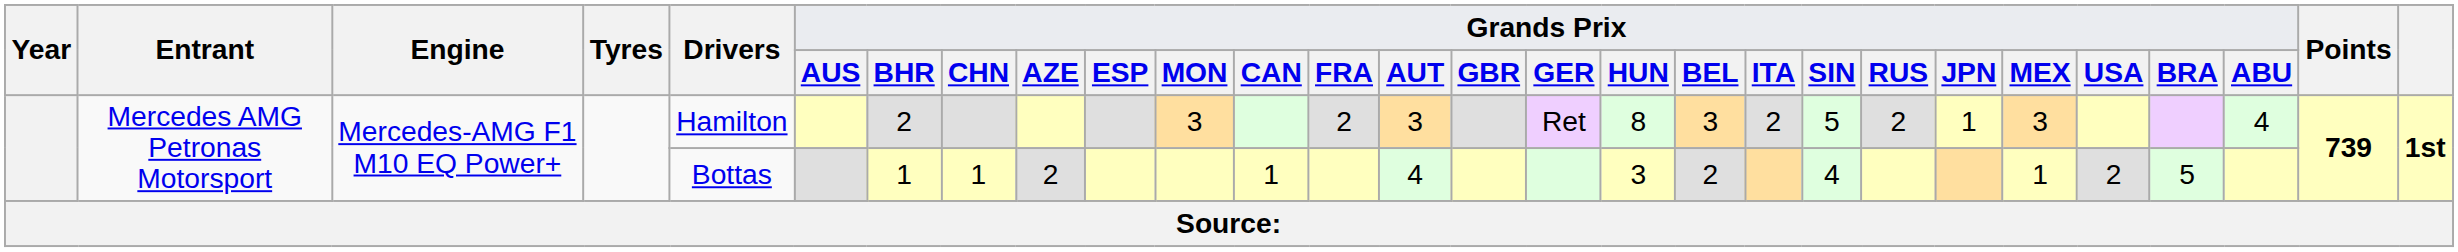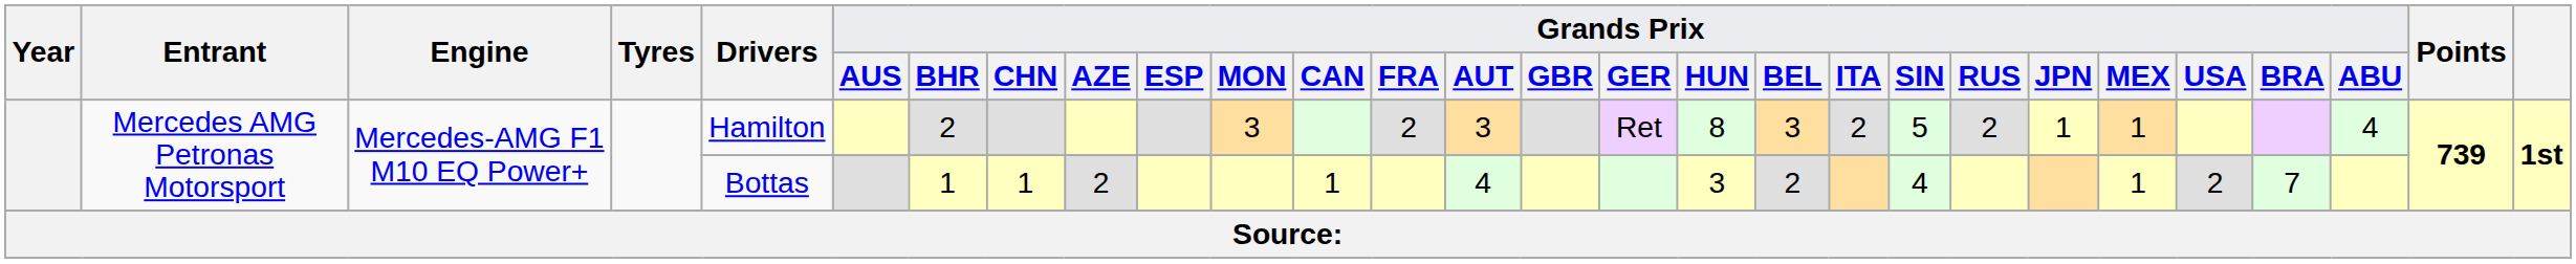row 3 | Grands Prix / MEX: 3 -> 1
row 4 | Grands Prix / BRA: 5 -> 7
